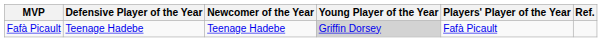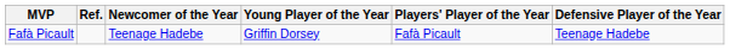columns swapped: Defensive Player of the Year <-> Ref.
row 2 | Young Player of the Year: lightgrey background -> no background
